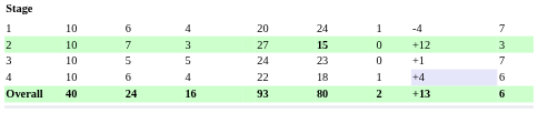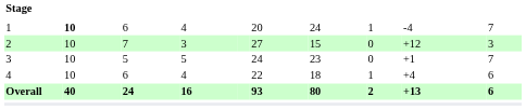row 2 | column 2: normal -> bold
row 3 | column 6: bold -> normal
row 5 | column 8: lavender background -> no background
